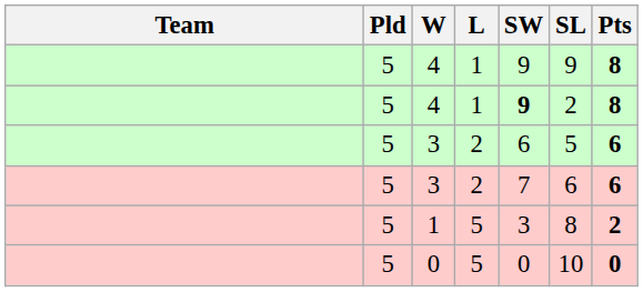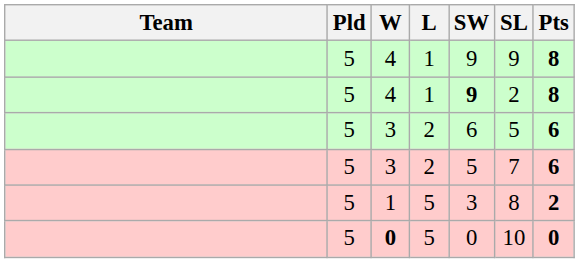row 5 | SW: 7 -> 5
row 5 | SL: 6 -> 7
row 7 | W: normal -> bold
